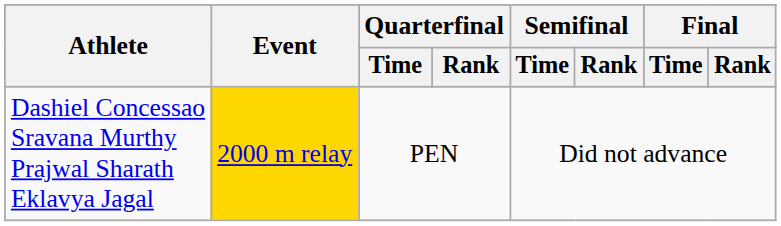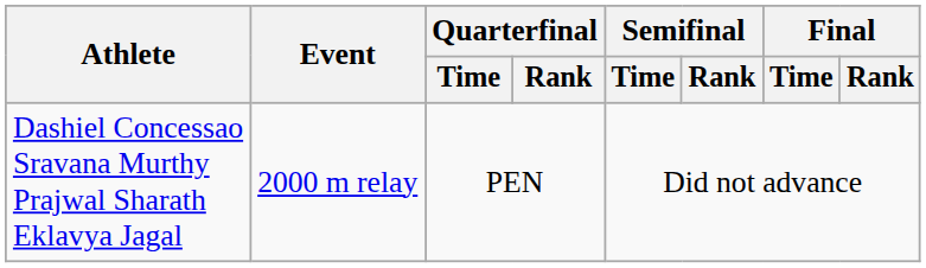row 3 | Event: gold background -> no background
